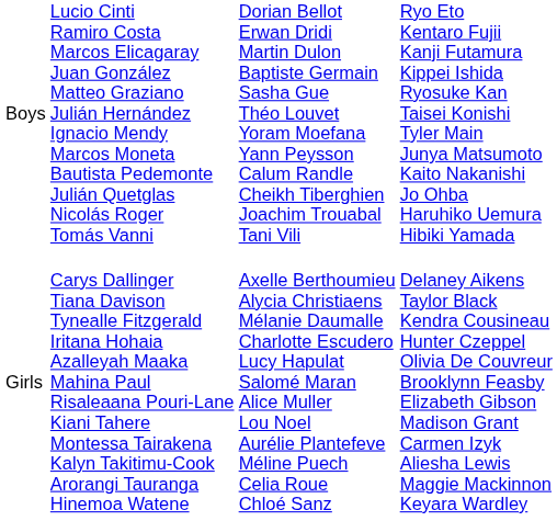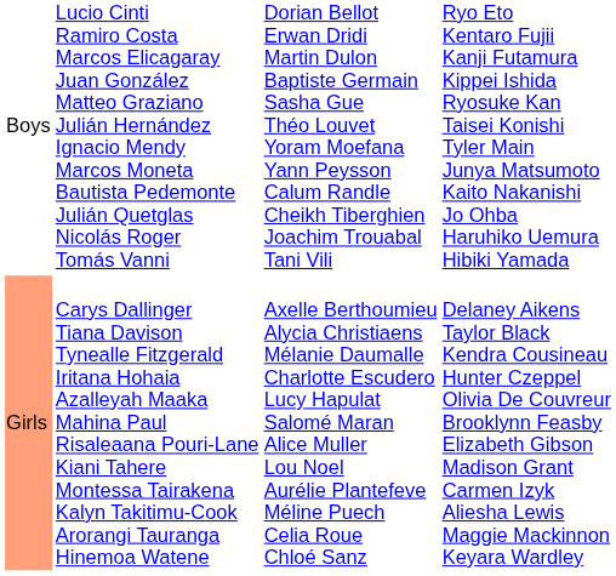Girls | column 1: no background -> lightsalmon background
